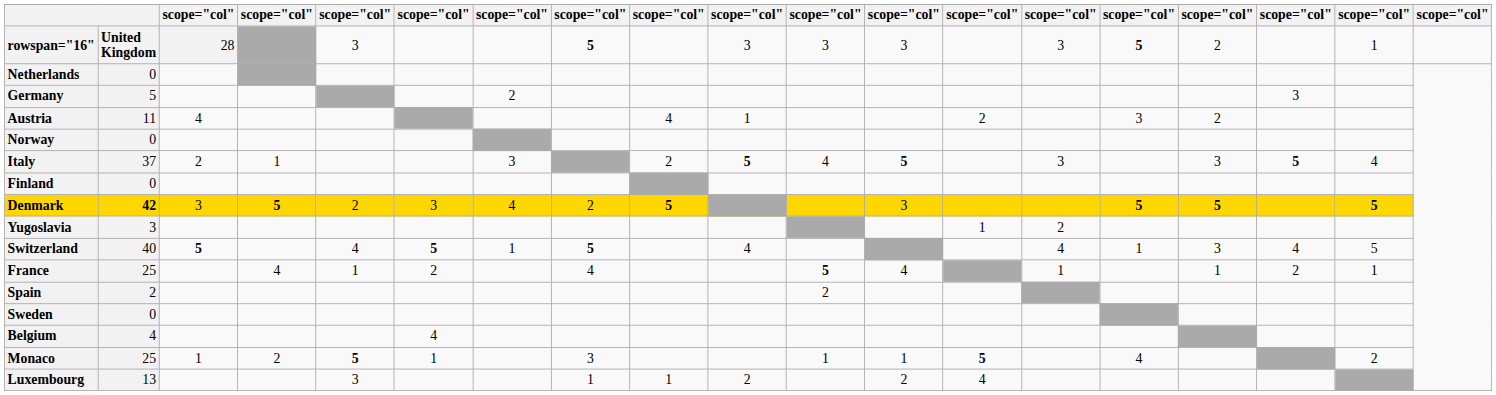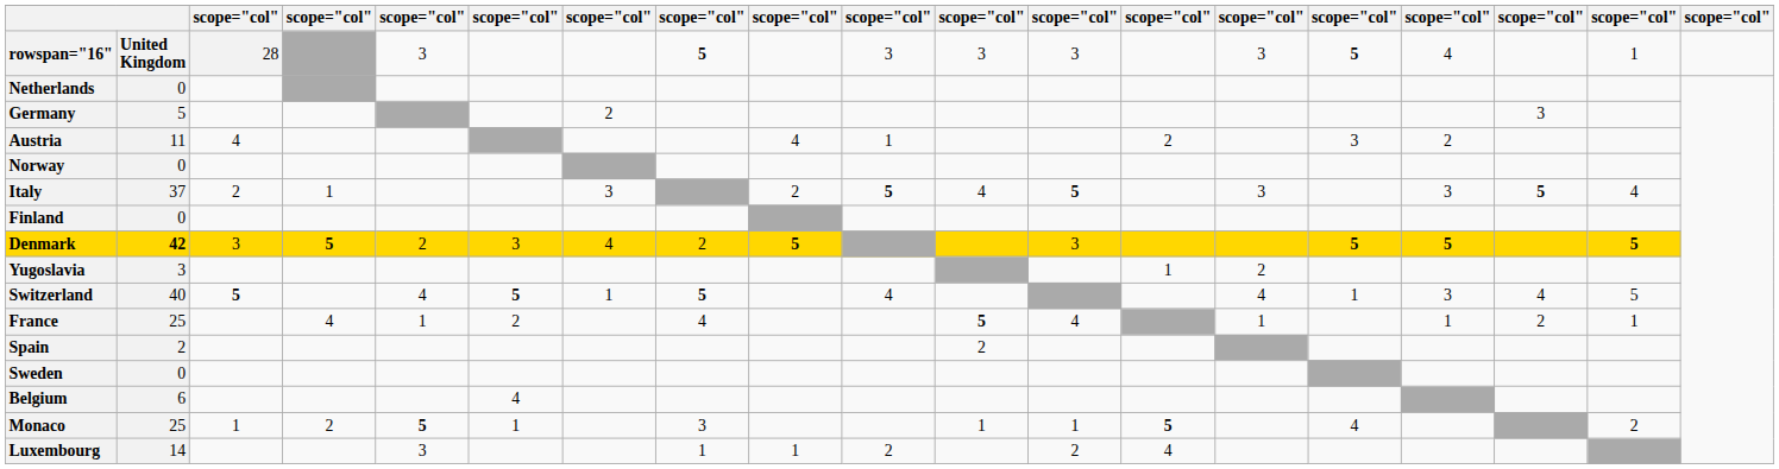rowspan="16" | column 16: 2 -> 4
Belgium | column 2: 4 -> 6
Luxembourg | column 2: 13 -> 14
